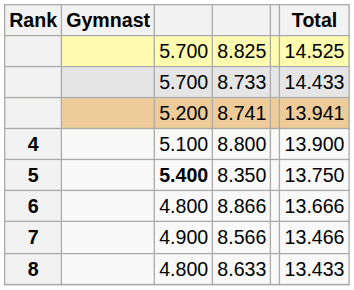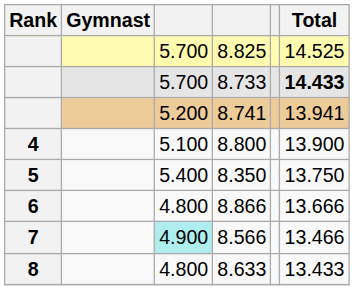8.733 | Total: normal -> bold
8.350 | column 3: bold -> normal
8.566 | column 3: no background -> paleturquoise background
